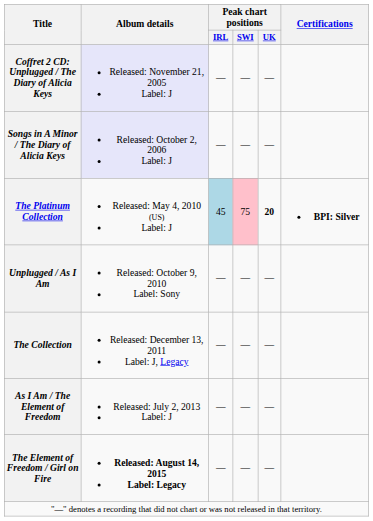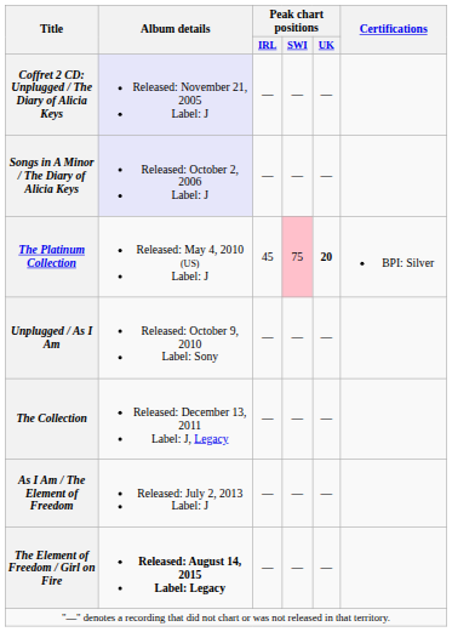The Platinum Collection | Peak chart positions / IRL: lightblue background -> no background
The Platinum Collection | Certifications: bold -> normal
